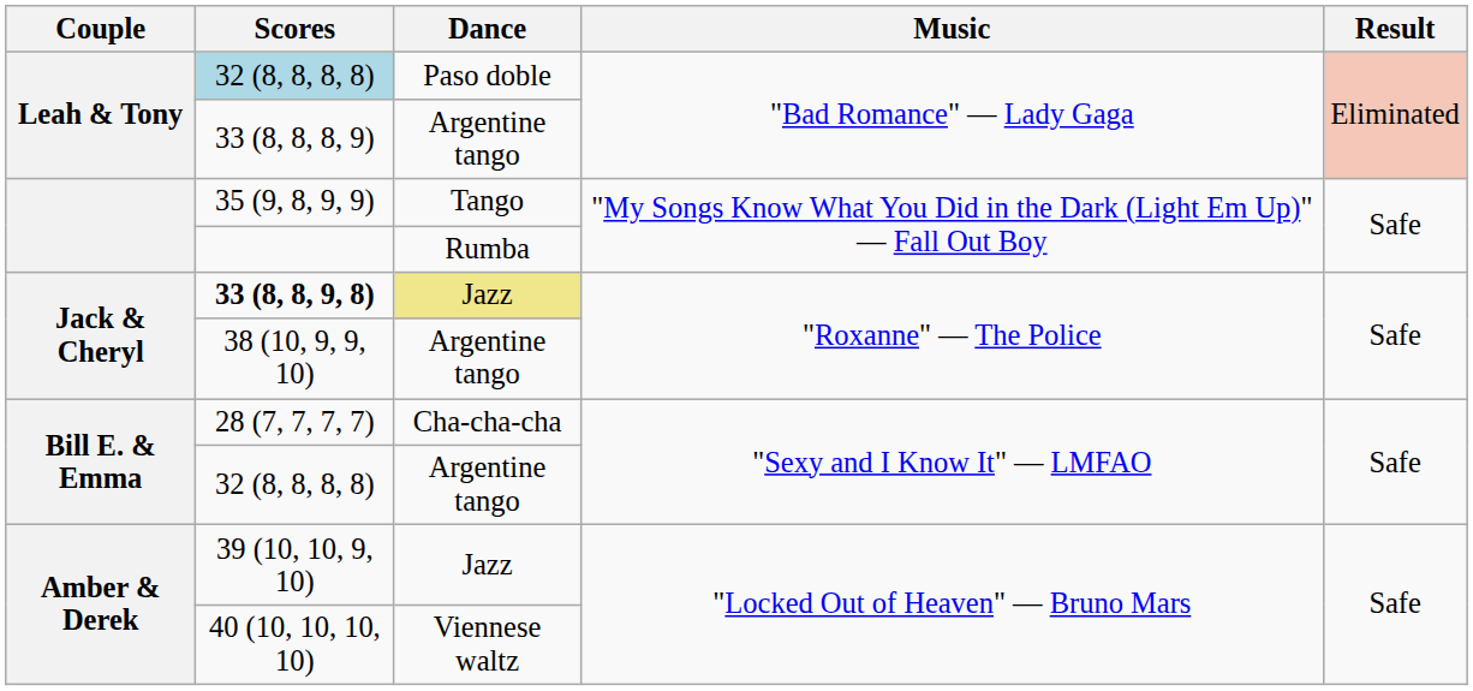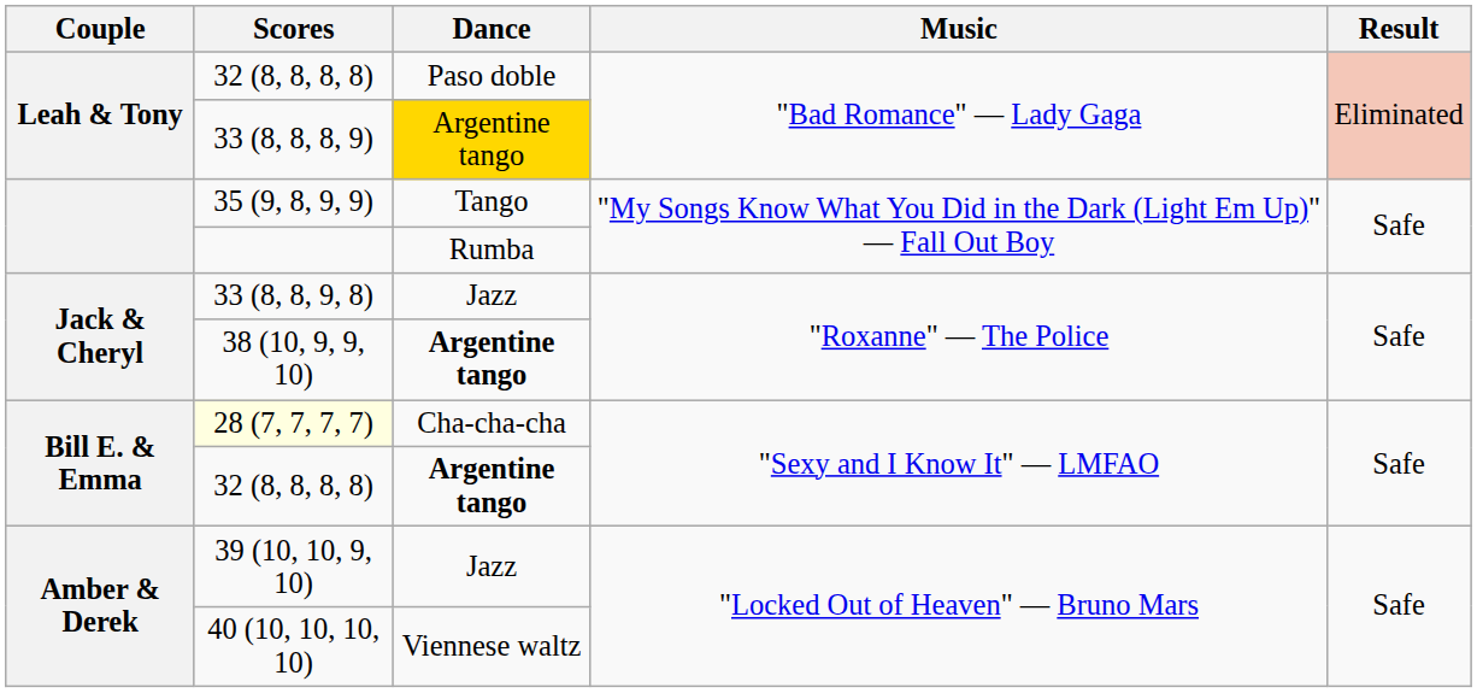32 (8, 8, 8, 8) / Paso doble | Scores: lightblue background -> no background
33 (8, 8, 8, 9) | Dance: no background -> gold background
33 (8, 8, 9, 8) | Scores: bold -> normal
33 (8, 8, 9, 8) | Dance: khaki background -> no background
38 (10, 9, 9, 10) | Dance: normal -> bold
28 (7, 7, 7, 7) | Scores: no background -> lightyellow background
32 (8, 8, 8, 8) / Argentine tango | Dance: normal -> bold
